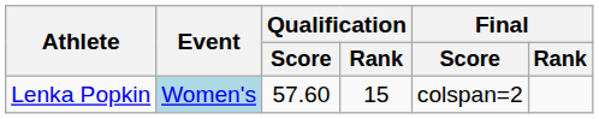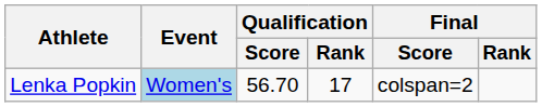Lenka Popkin | Qualification / Score: 57.60 -> 56.70
Lenka Popkin | Qualification / Rank: 15 -> 17
